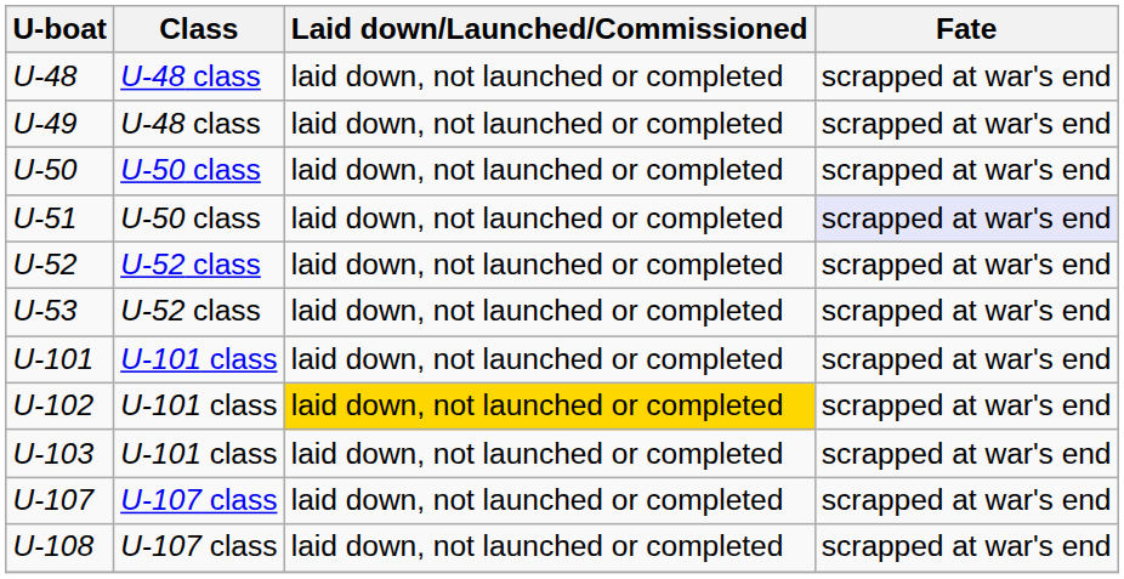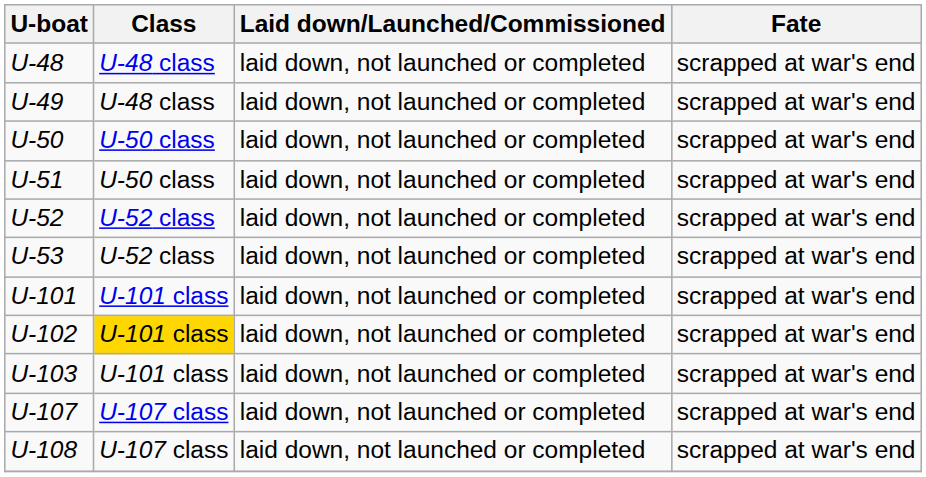U-51 | Fate: lavender background -> no background
U-102 | Class: no background -> gold background
U-102 | Laid down/Launched/Commissioned: gold background -> no background
